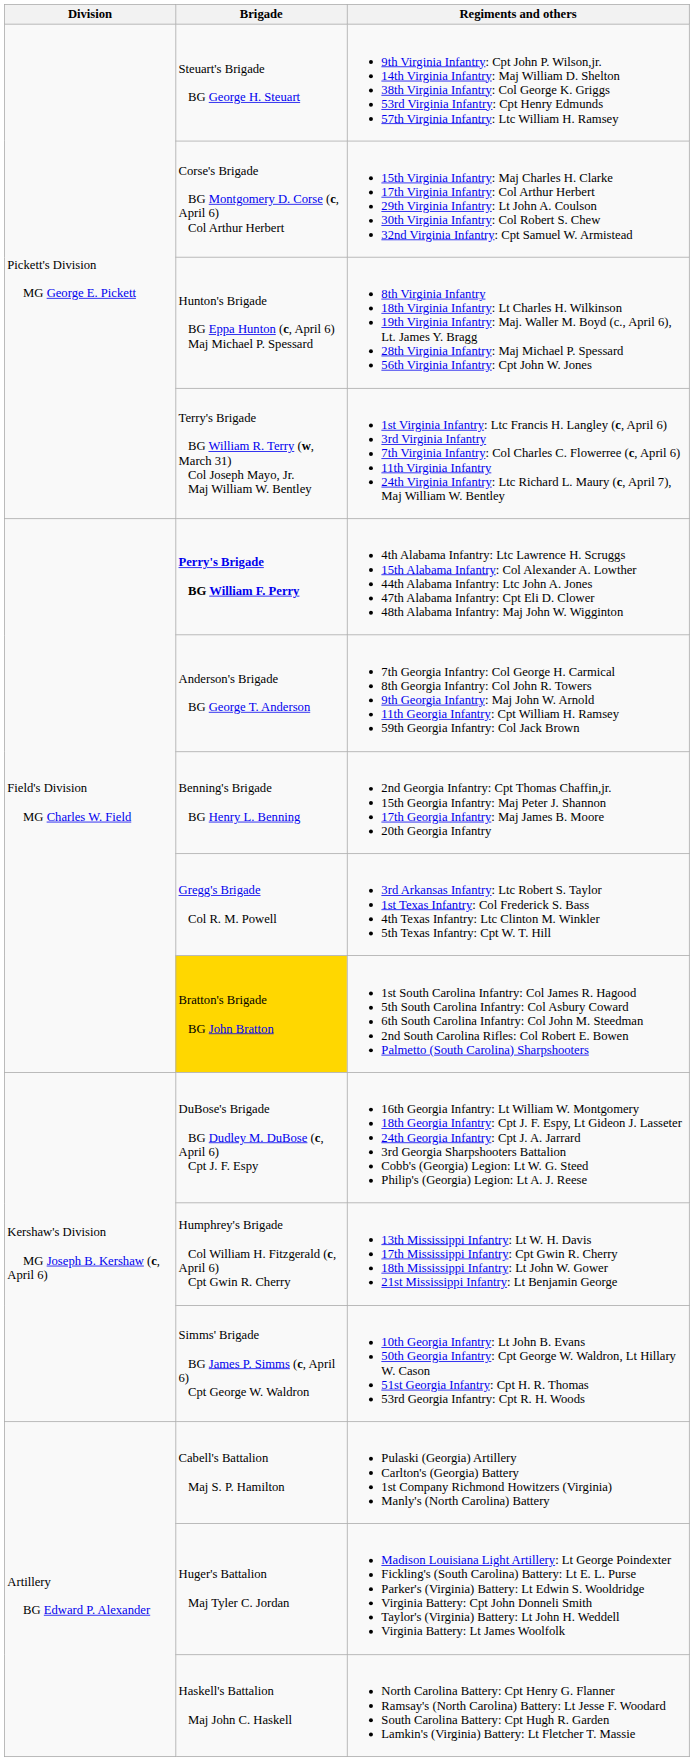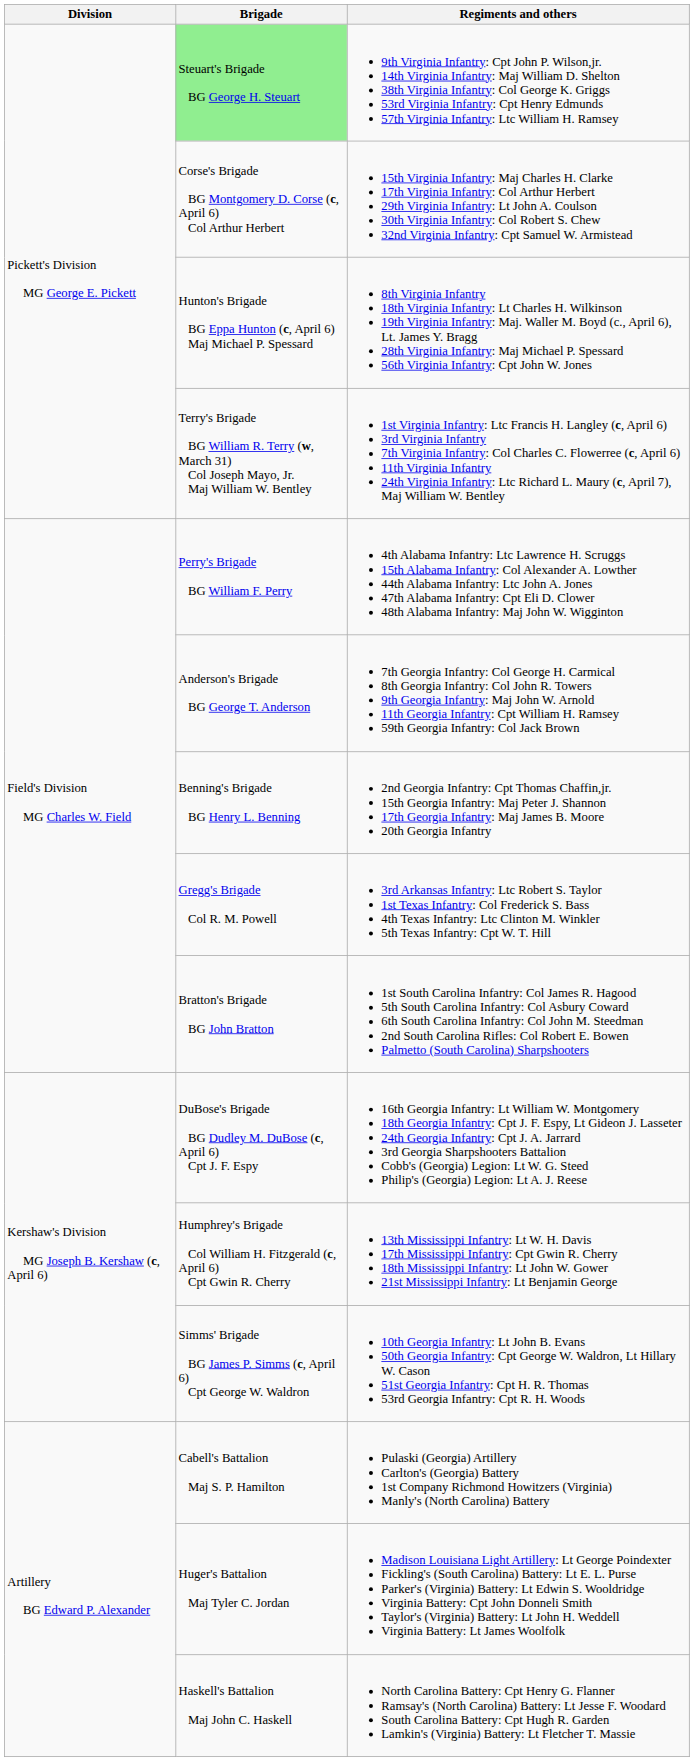Steuart's Brigade BG George H. Steuart | Brigade: no background -> lightgreen background
Perry's Brigade BG William F. Perry | Brigade: bold -> normal
Bratton's Brigade BG John Bratton | Brigade: gold background -> no background
